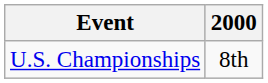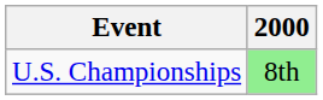U.S. Championships | 2000: no background -> lightgreen background
